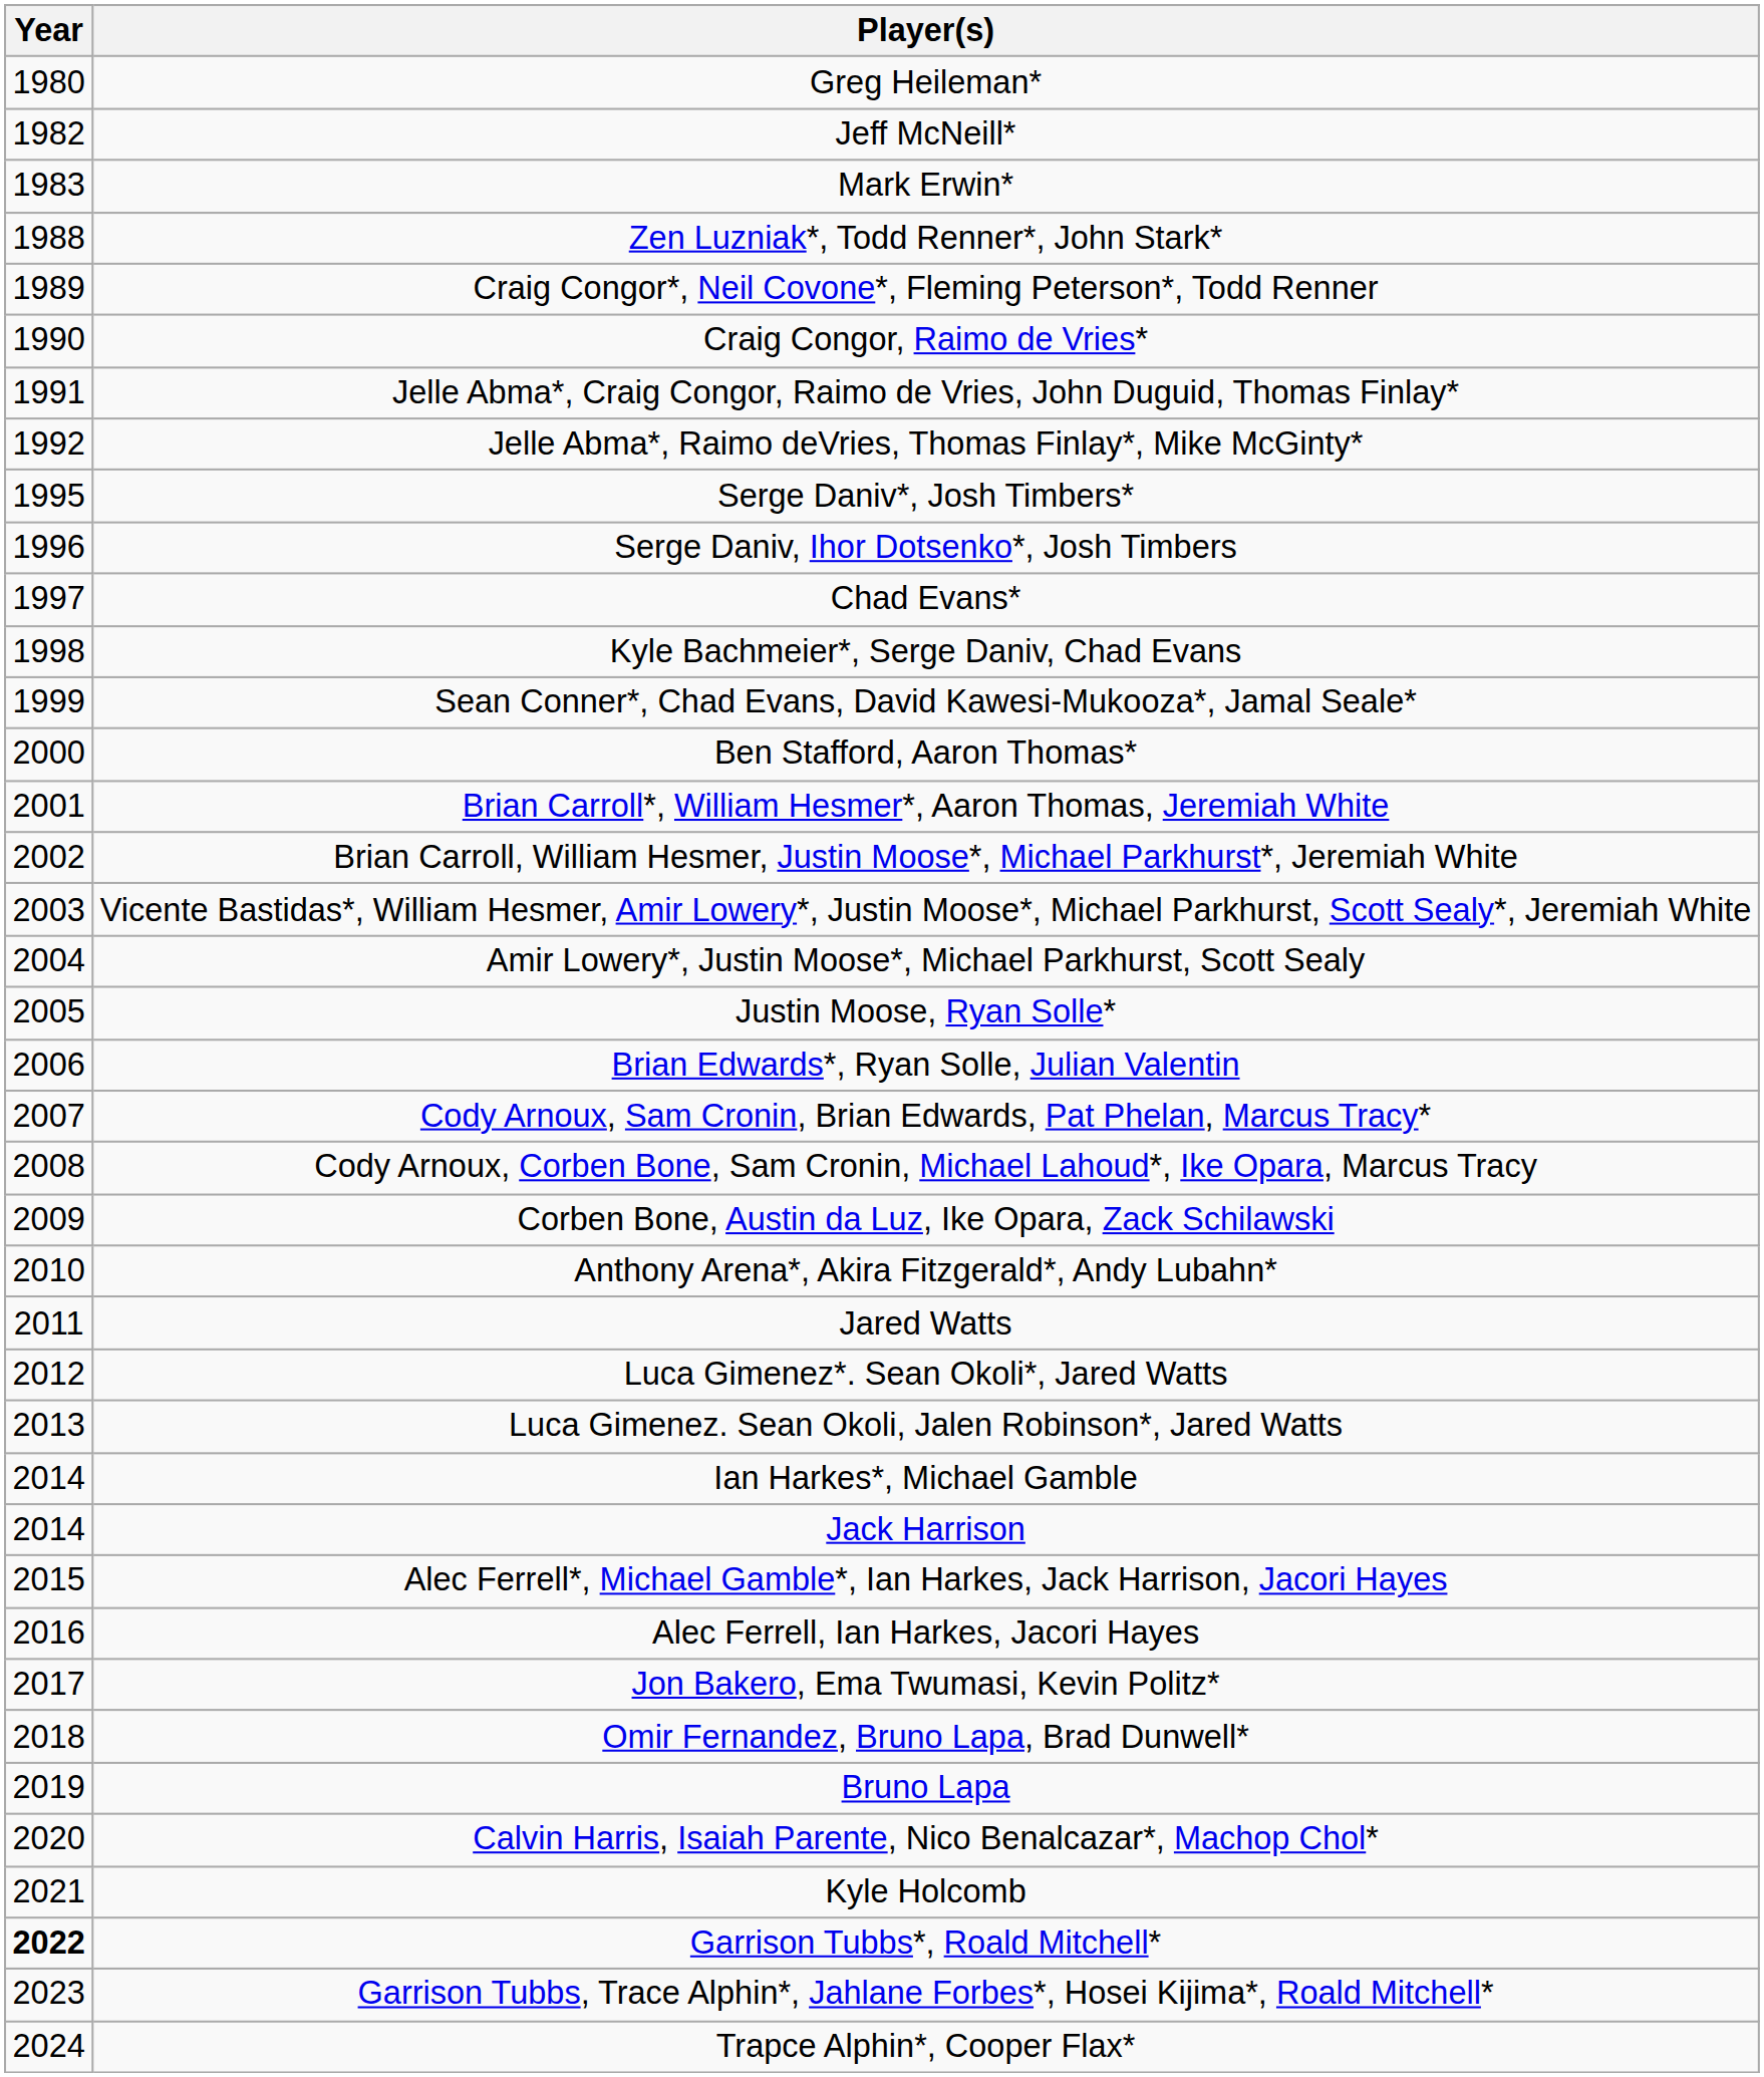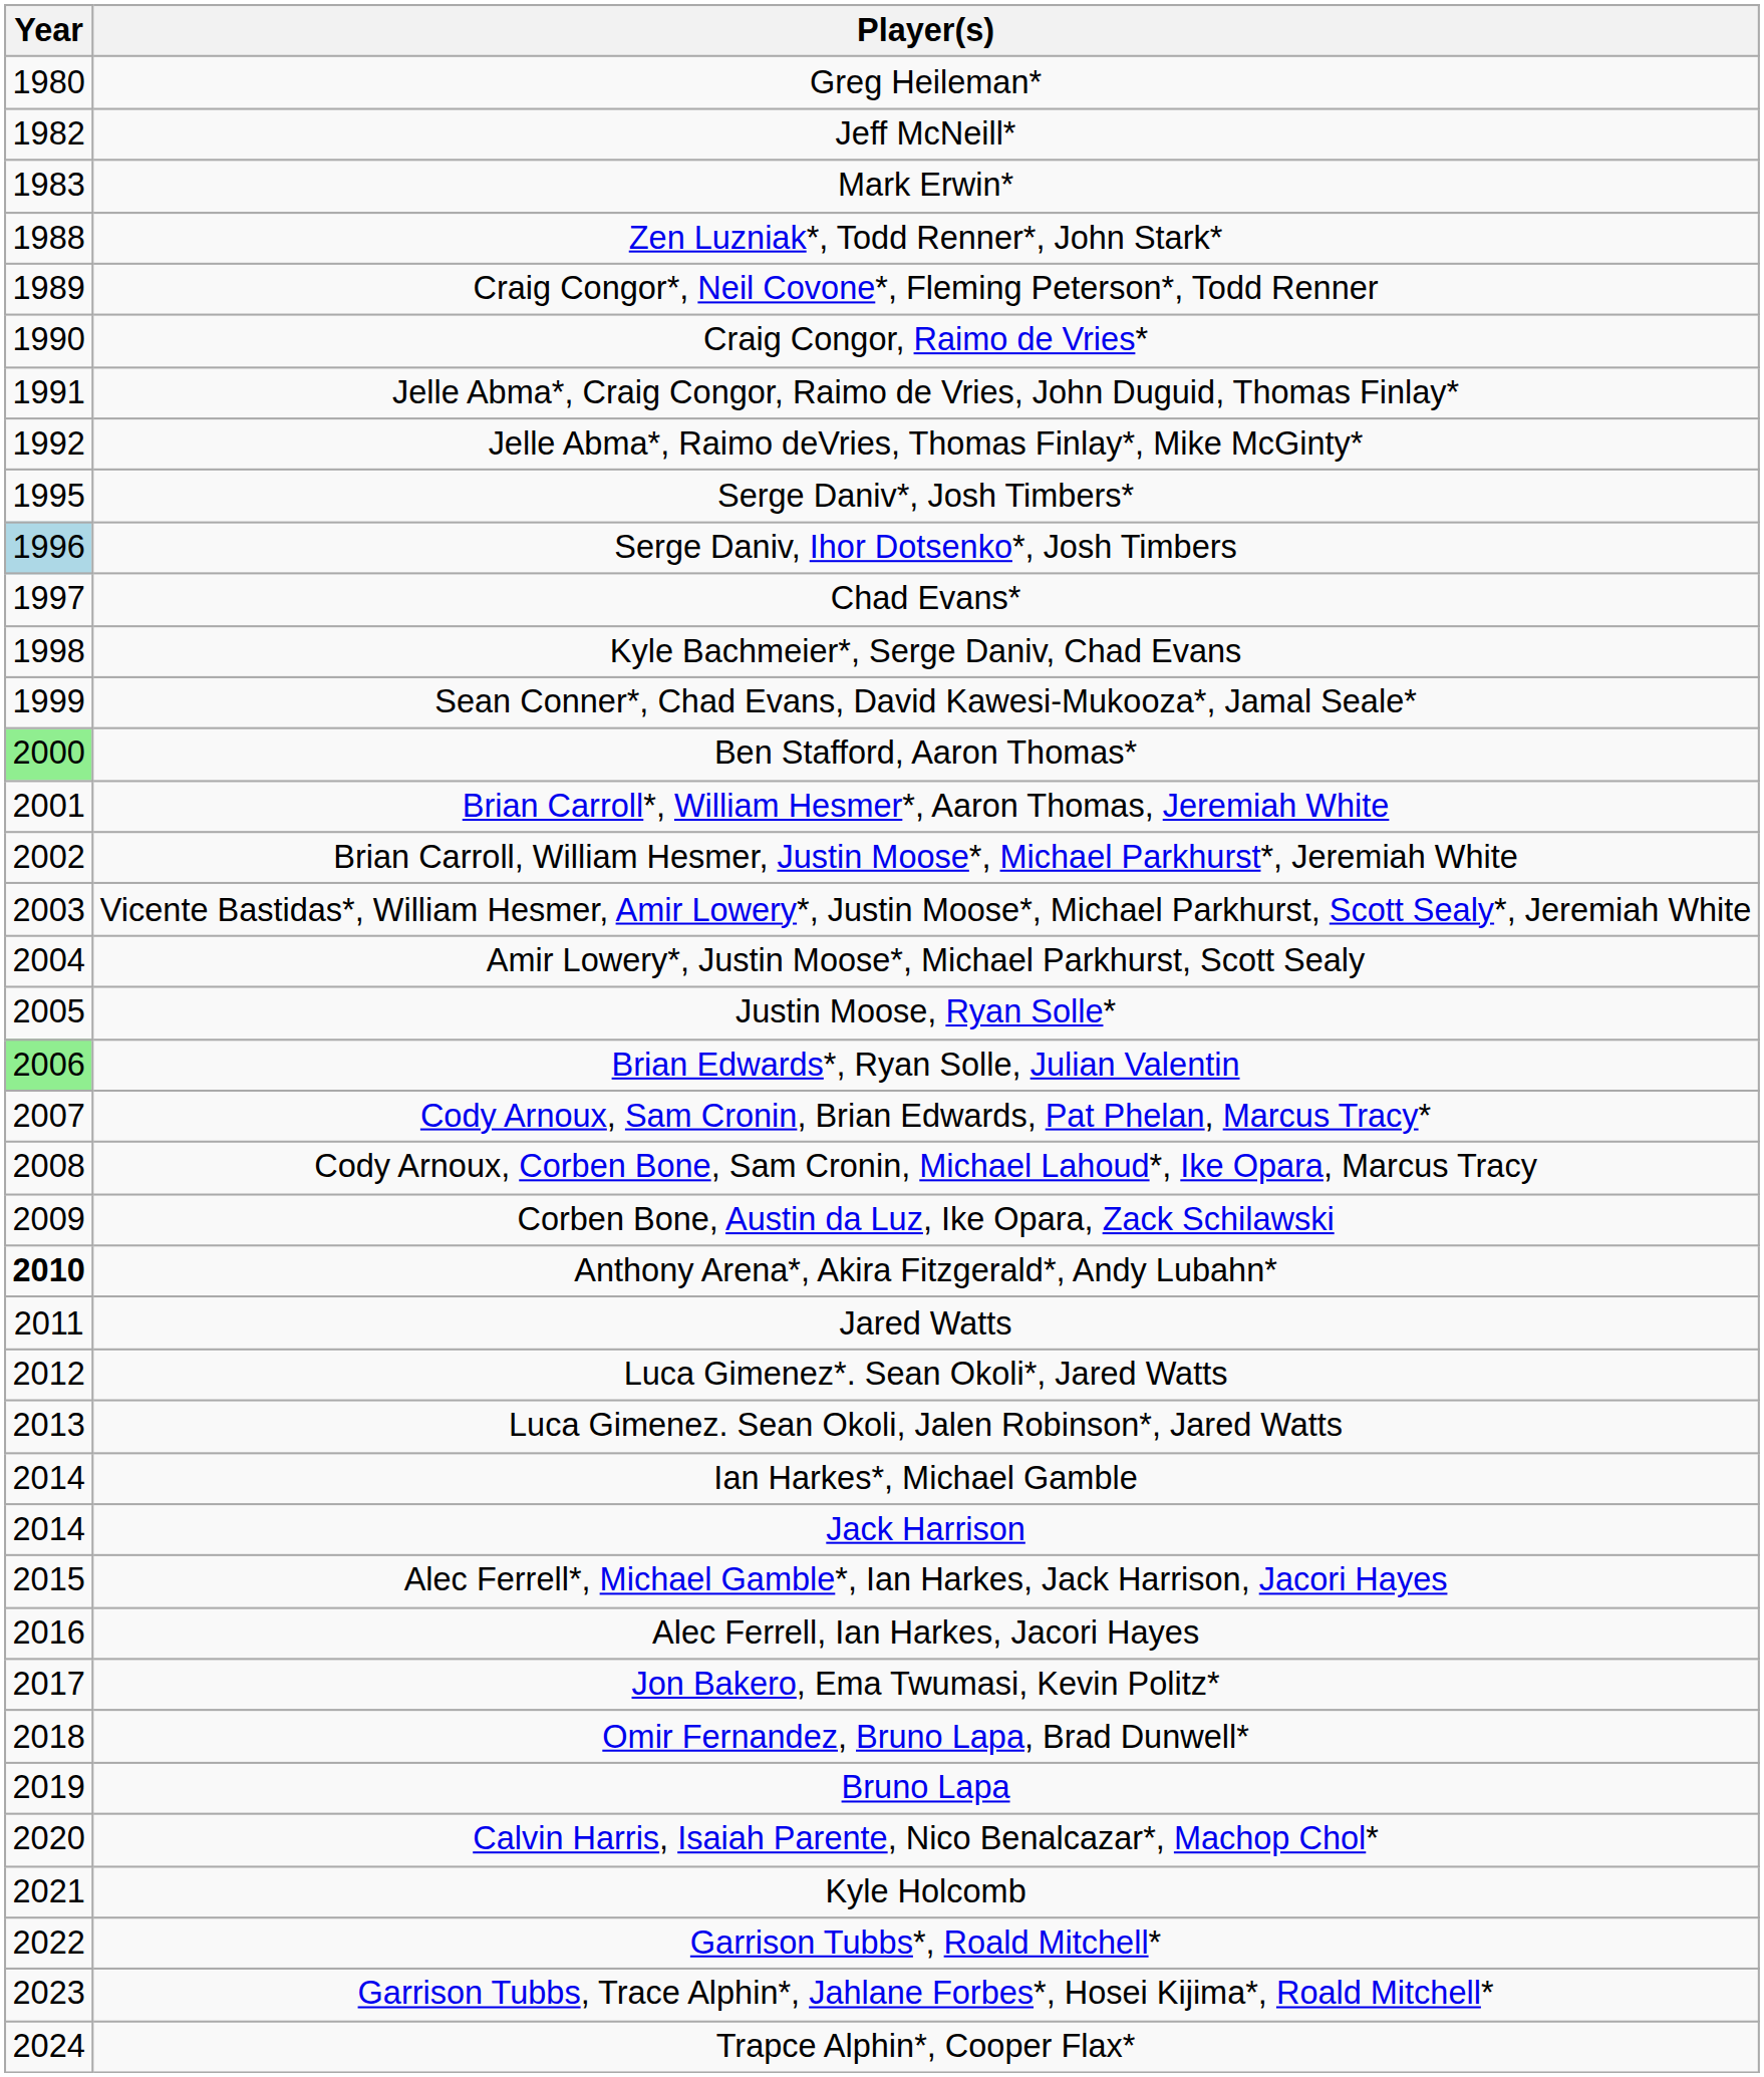Serge Daniv, Ihor Dotsenko*, Josh Timbers | Year: no background -> lightblue background
Ben Stafford, Aaron Thomas* | Year: no background -> lightgreen background
Brian Edwards*, Ryan Solle, Julian Valentin | Year: no background -> lightgreen background
Anthony Arena*, Akira Fitzgerald*, Andy Lubahn* | Year: normal -> bold
Garrison Tubbs*, Roald Mitchell* | Year: bold -> normal
